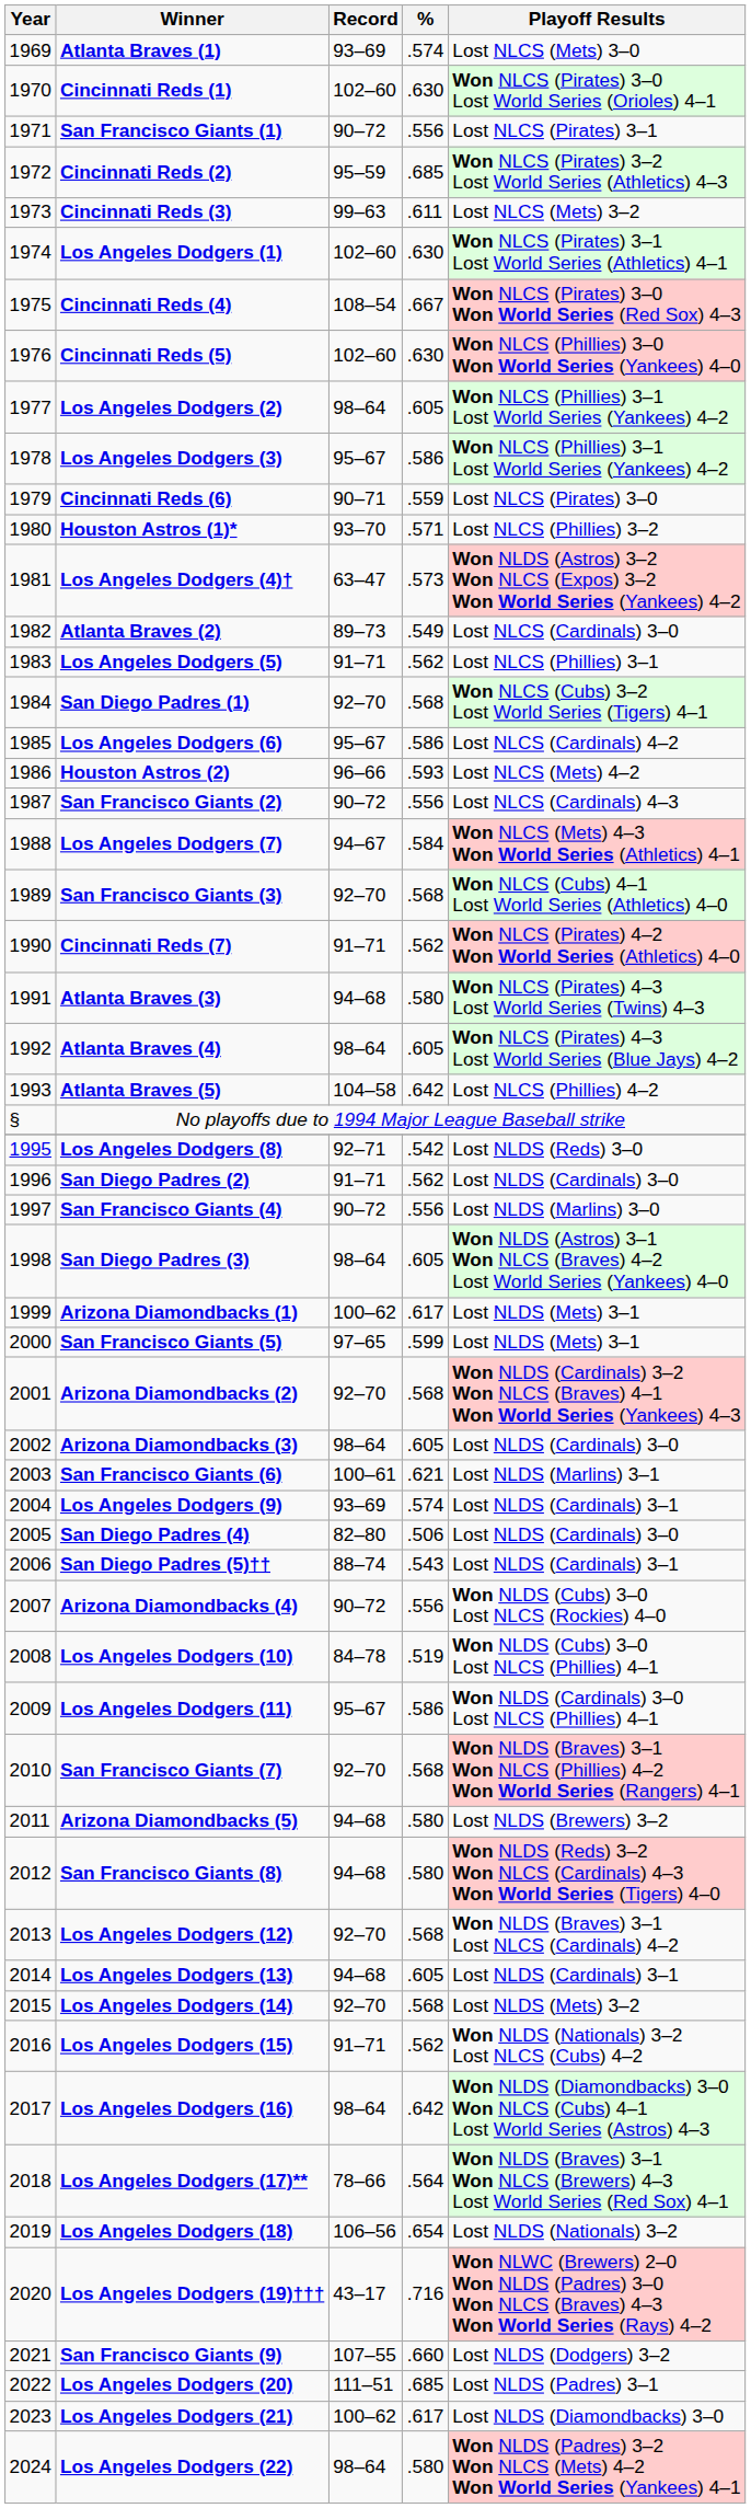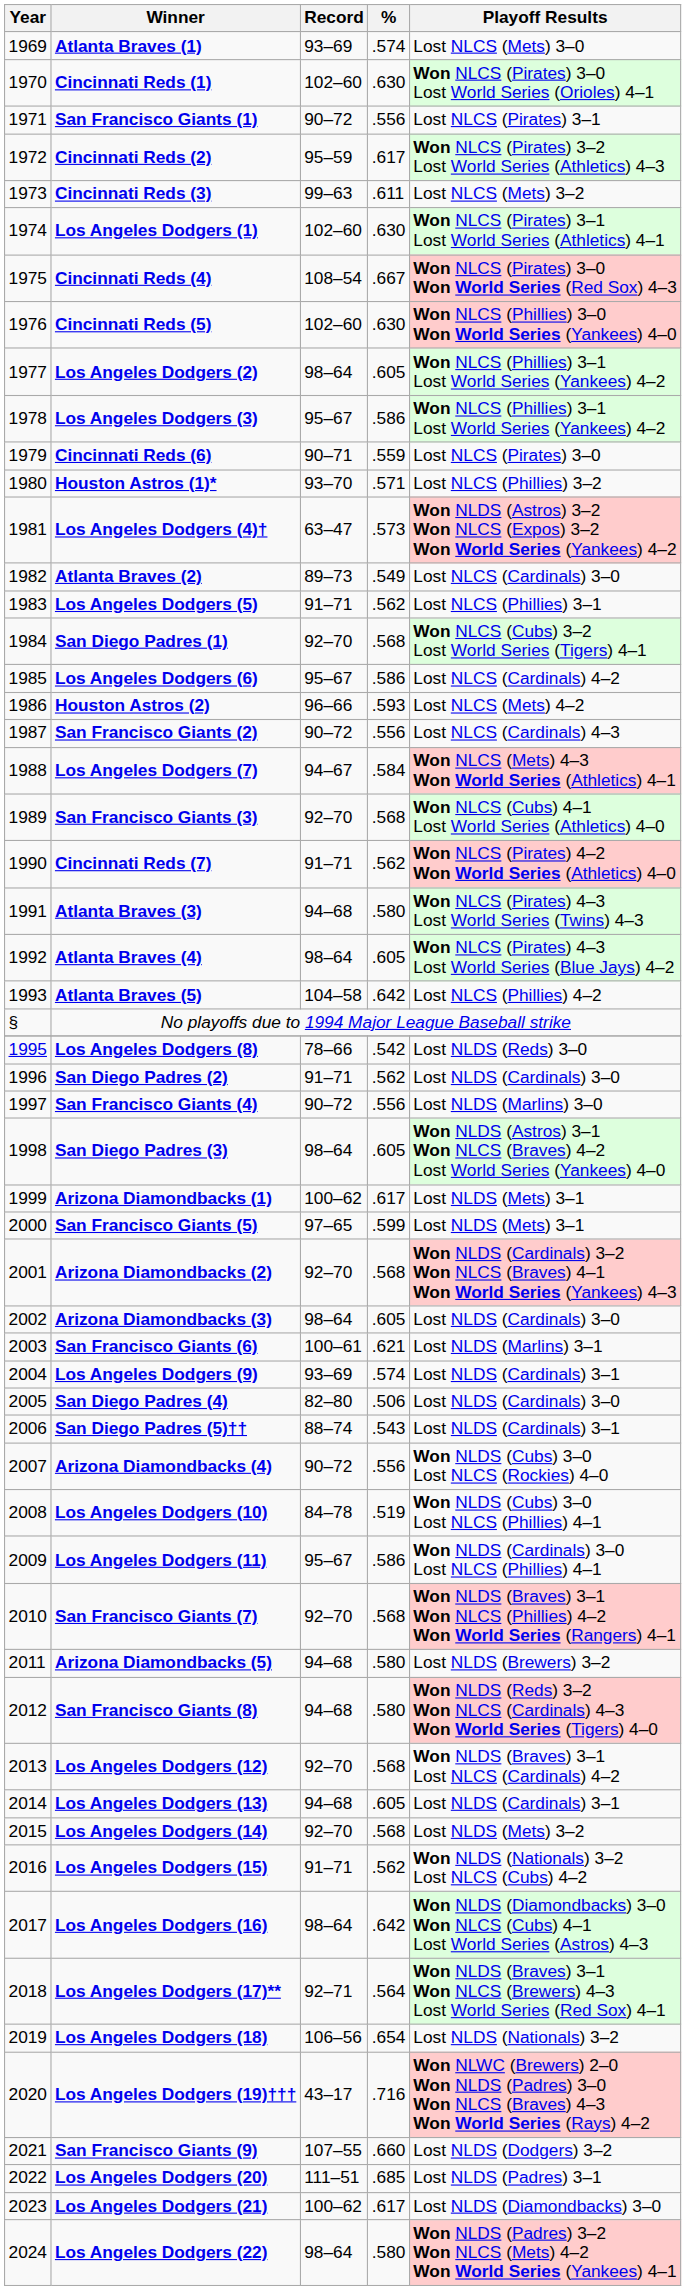Cincinnati Reds (2) | %: .685 -> .617
Los Angeles Dodgers (8) | Record: 92–71 -> 78–66
Los Angeles Dodgers (17)** | Record: 78–66 -> 92–71
